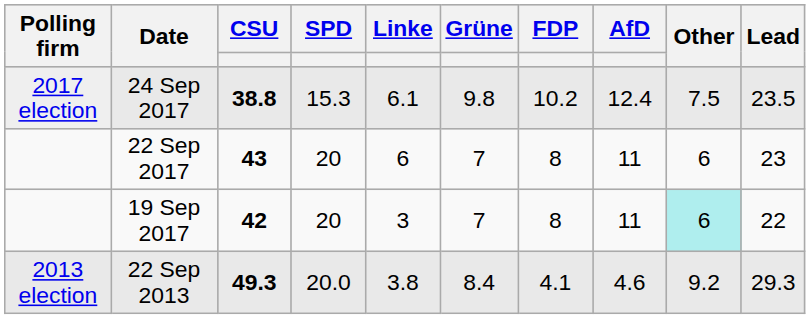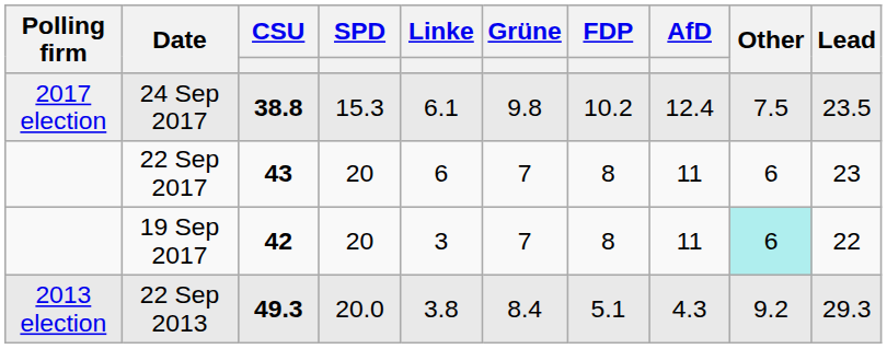22 Sep 2013 | FDP: 4.1 -> 5.1
22 Sep 2013 | AfD: 4.6 -> 4.3
